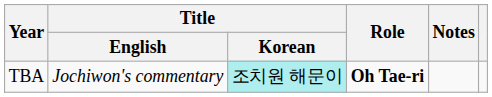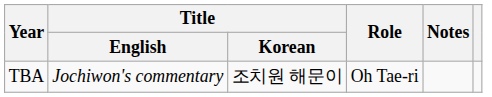TBA | Title / Korean: paleturquoise background -> no background
TBA | Role: bold -> normal
